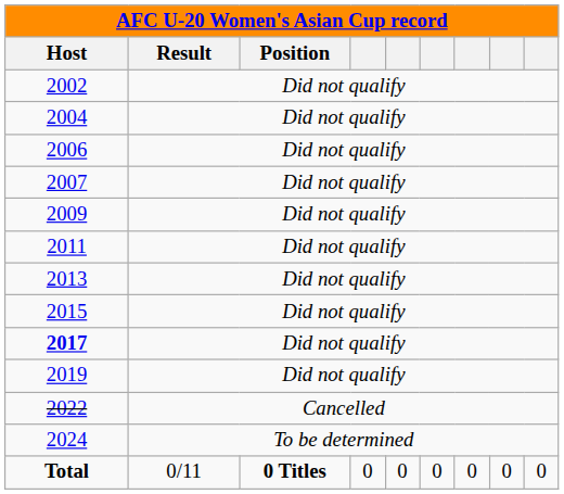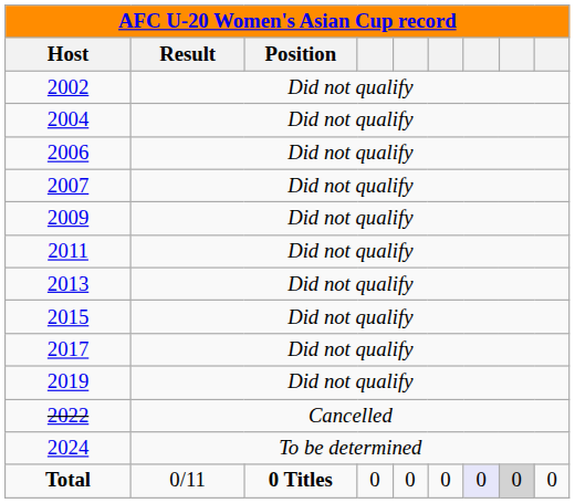2017 | Host: bold -> normal
Total | column 7: no background -> lavender background
Total | column 8: no background -> lightgrey background
